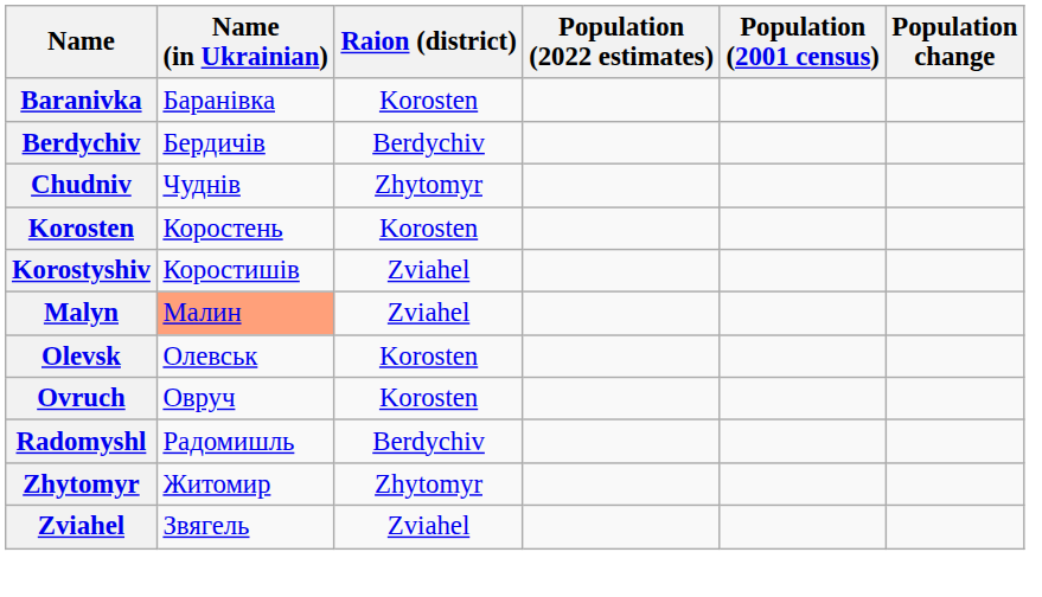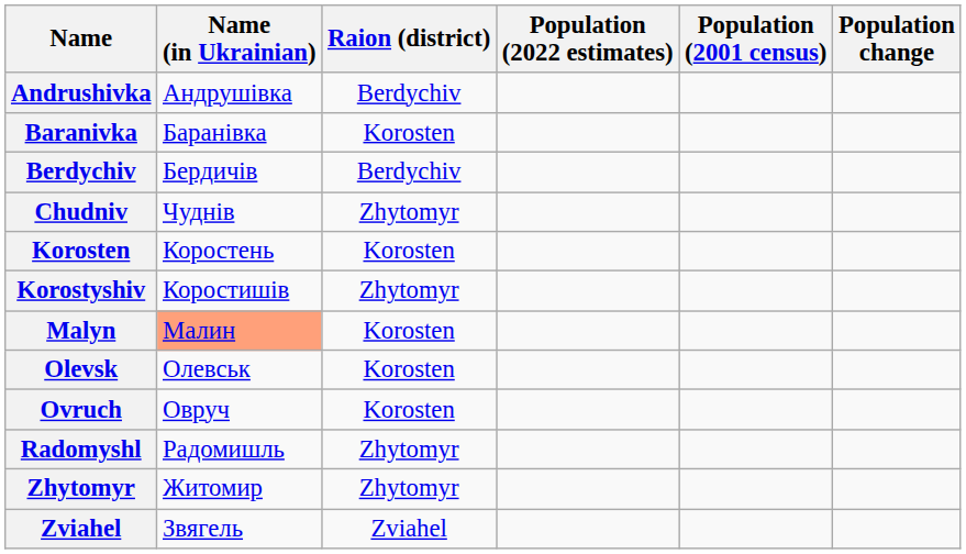+ row: Andrushivka | Андрушівка | Berdychiv
Korostyshiv | Raion (district): Zviahel -> Zhytomyr
Malyn | Raion (district): Zviahel -> Korosten
Radomyshl | Raion (district): Berdychiv -> Zhytomyr
